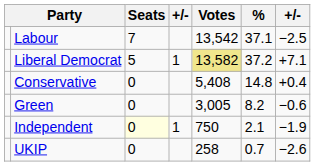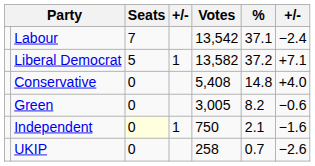Labour | column 7: −2.5 -> −2.4
Liberal Democrat | Votes: khaki background -> no background
Conservative | column 7: +0.4 -> +4.0
Independent | column 7: −1.9 -> −1.6
